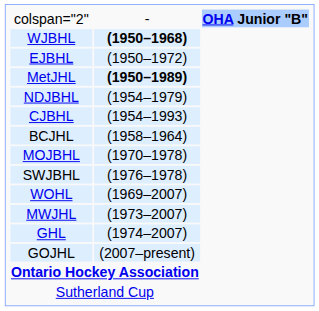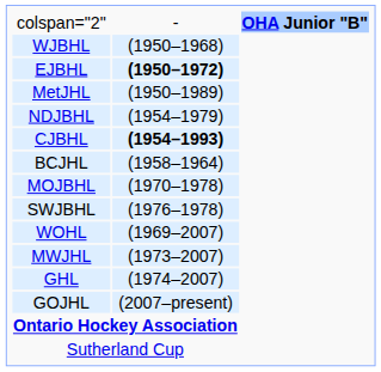WJBHL | column 2: bold -> normal
EJBHL | column 2: normal -> bold
MetJHL | column 2: bold -> normal
CJBHL | column 2: normal -> bold
